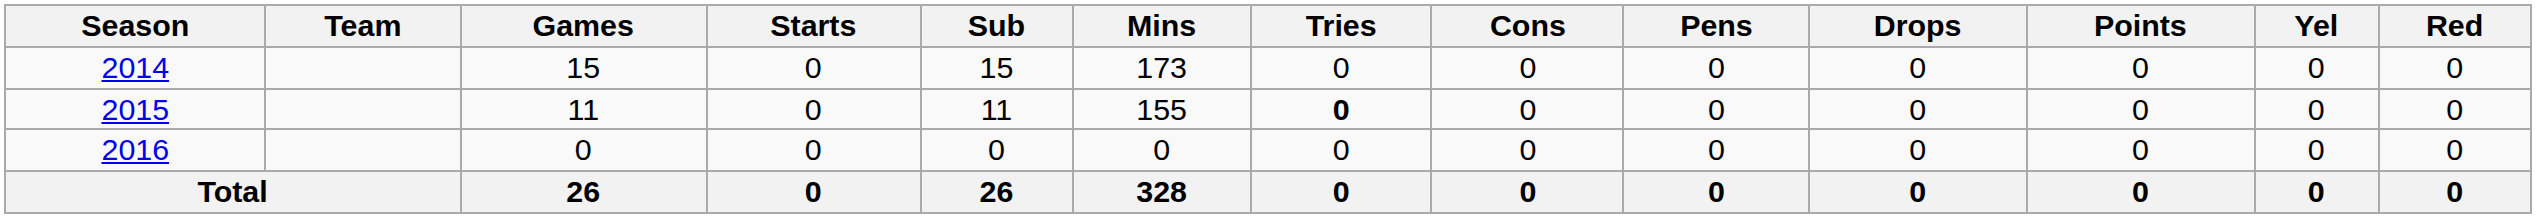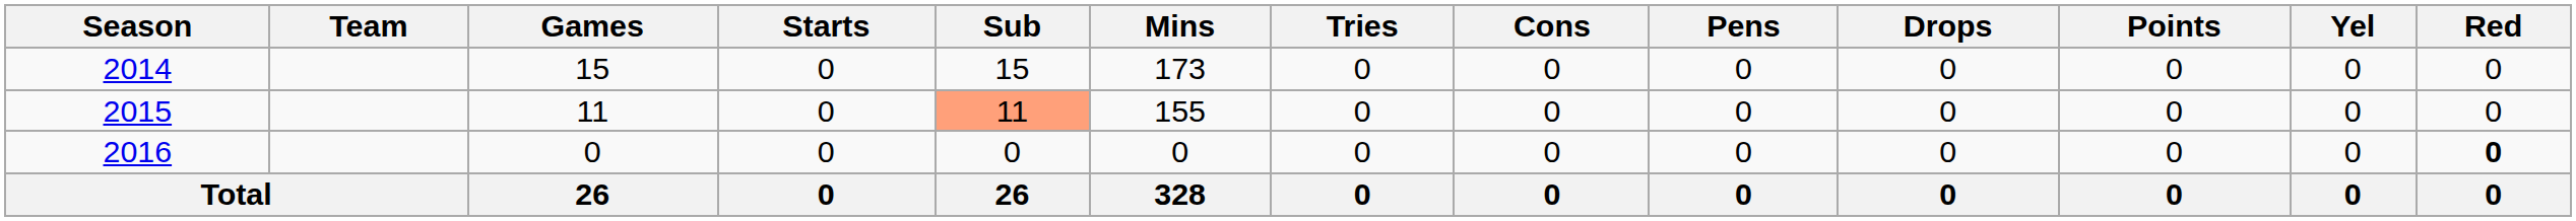2015 | Sub: no background -> lightsalmon background
2015 | Tries: bold -> normal
2016 | Red: normal -> bold
